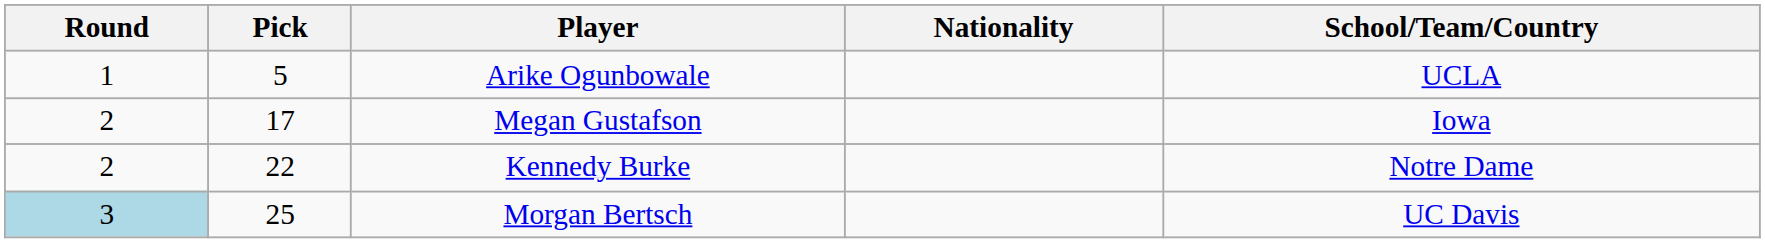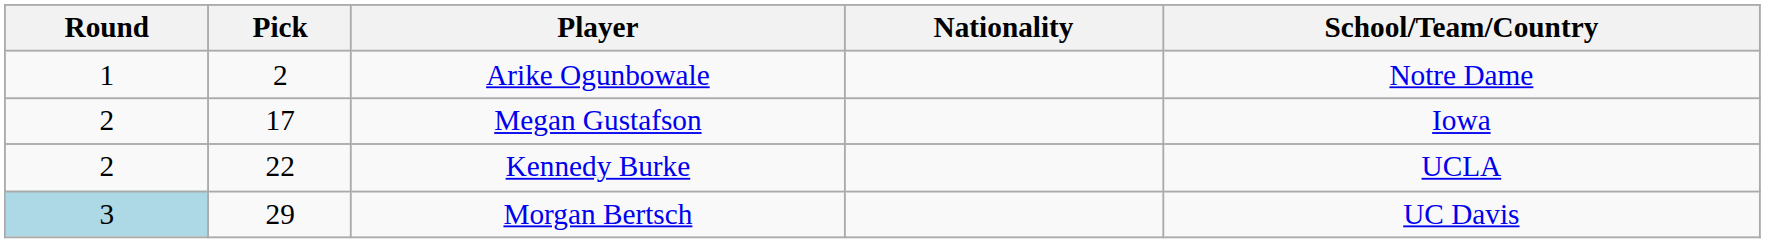Arike Ogunbowale | Pick: 5 -> 2
Arike Ogunbowale | School/Team/Country: UCLA -> Notre Dame
Kennedy Burke | School/Team/Country: Notre Dame -> UCLA
Morgan Bertsch | Pick: 25 -> 29
